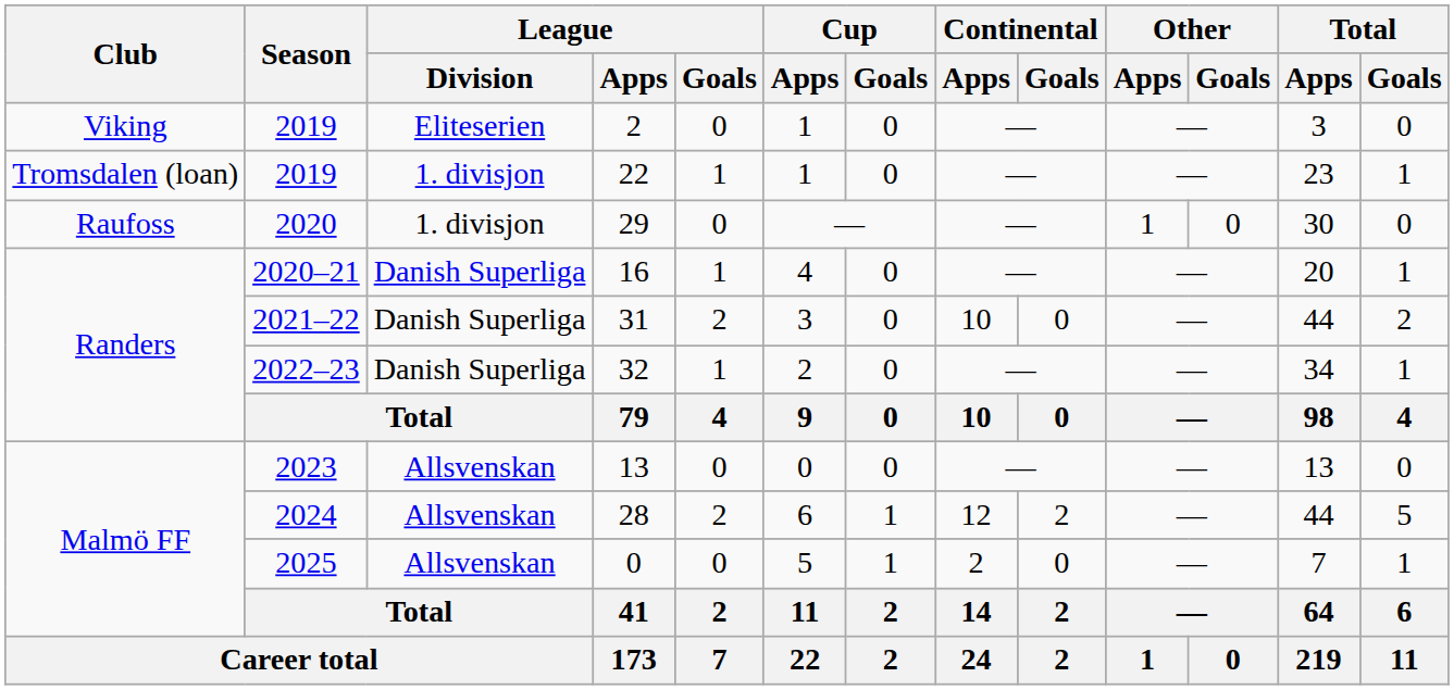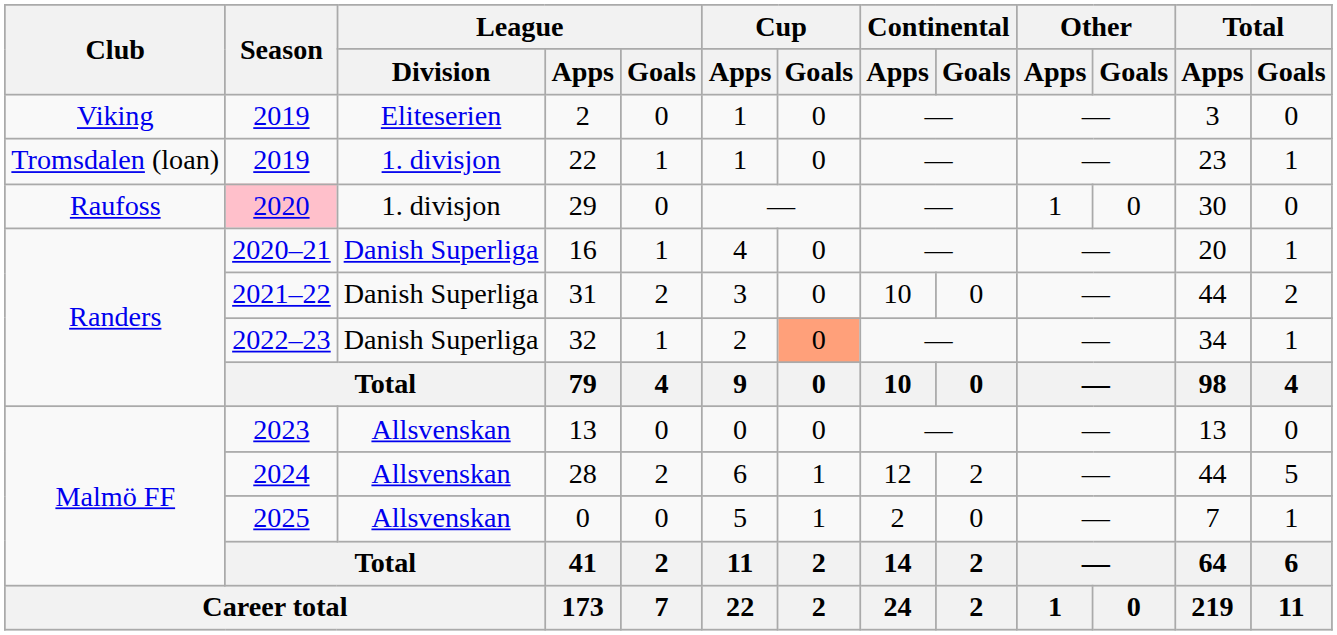29 | Season: no background -> pink background
32 | Cup / Goals: no background -> lightsalmon background
